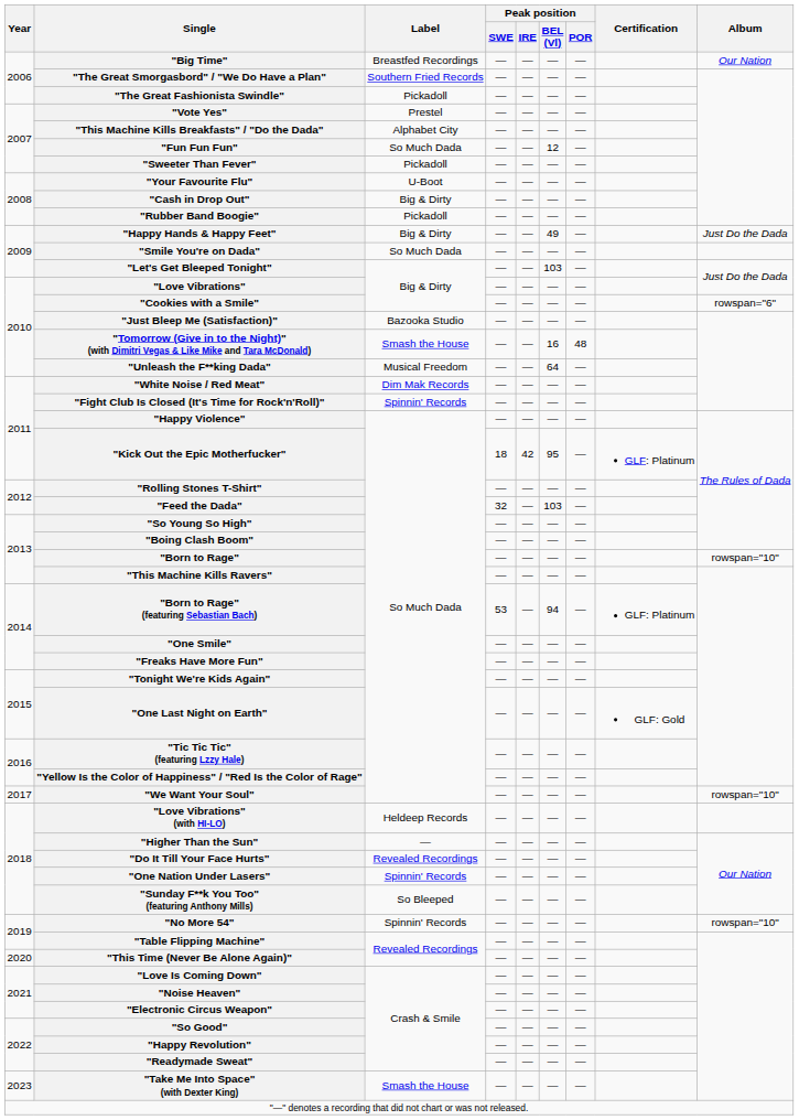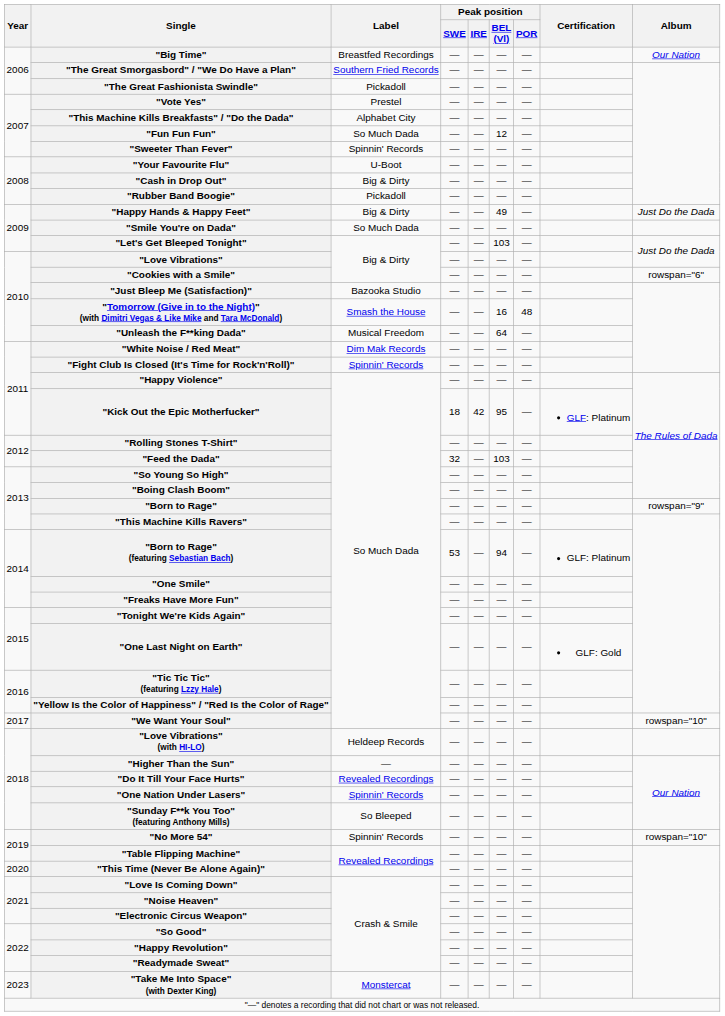"Sweeter Than Fever" | Label: Pickadoll -> Spinnin' Records
"Born to Rage" | Album: rowspan="10" -> rowspan="9"
"Take Me Into Space" (with Dexter King) | Label: Smash the House -> Monstercat
